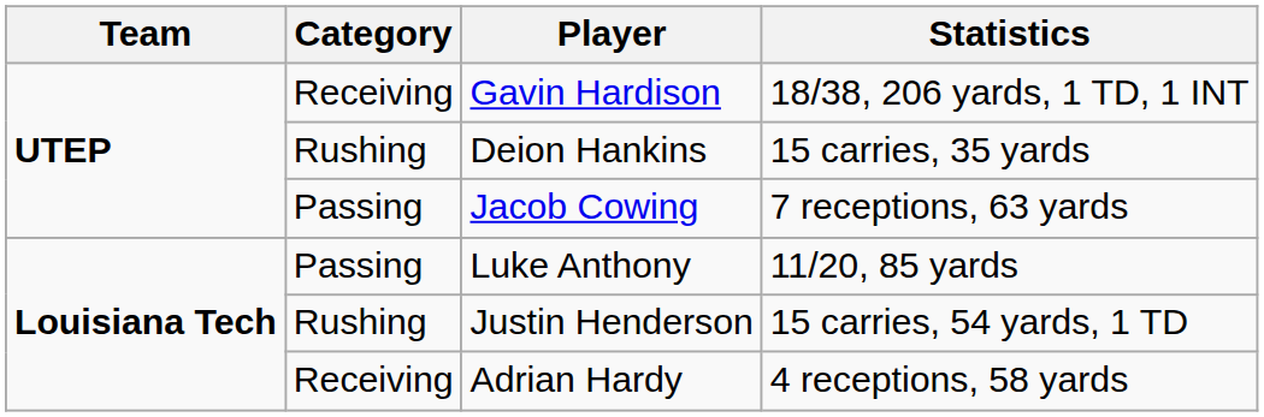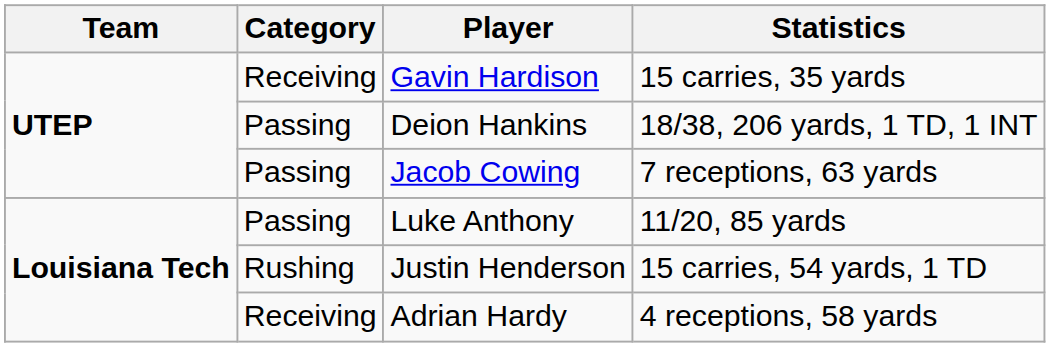Gavin Hardison | Statistics: 18/38, 206 yards, 1 TD, 1 INT -> 15 carries, 35 yards
Deion Hankins | Category: Rushing -> Passing
Deion Hankins | Statistics: 15 carries, 35 yards -> 18/38, 206 yards, 1 TD, 1 INT
